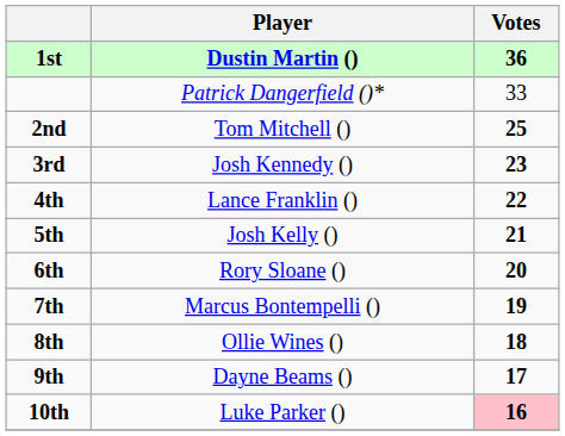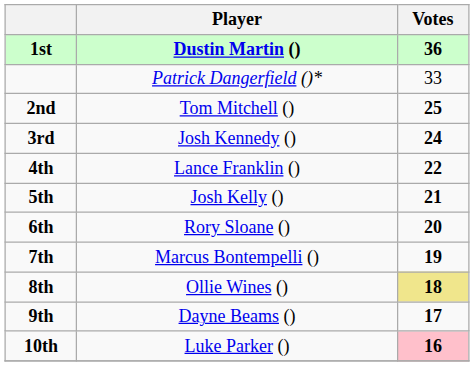3rd | Votes: 23 -> 24
8th | Votes: no background -> khaki background
